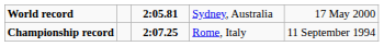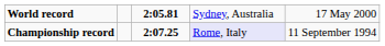Championship record | column 4: no background -> lavender background
